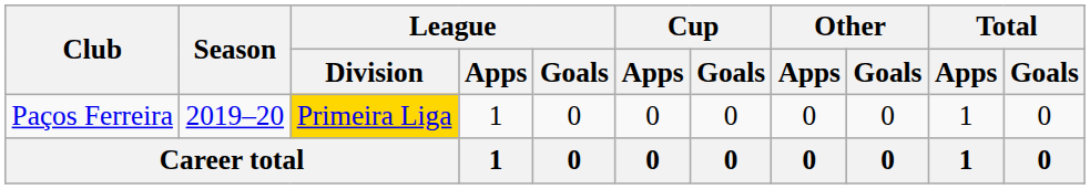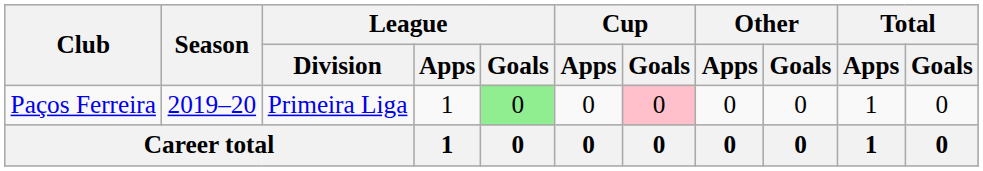Paços Ferreira | League / Division: gold background -> no background
Paços Ferreira | League / Goals: no background -> lightgreen background
Paços Ferreira | Cup / Goals: no background -> pink background
